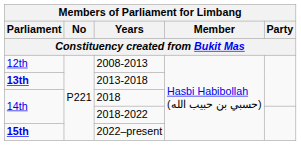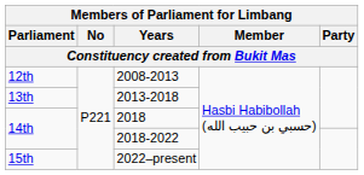2013-2018 | Parliament: bold -> normal
2022–present | Parliament: bold -> normal
